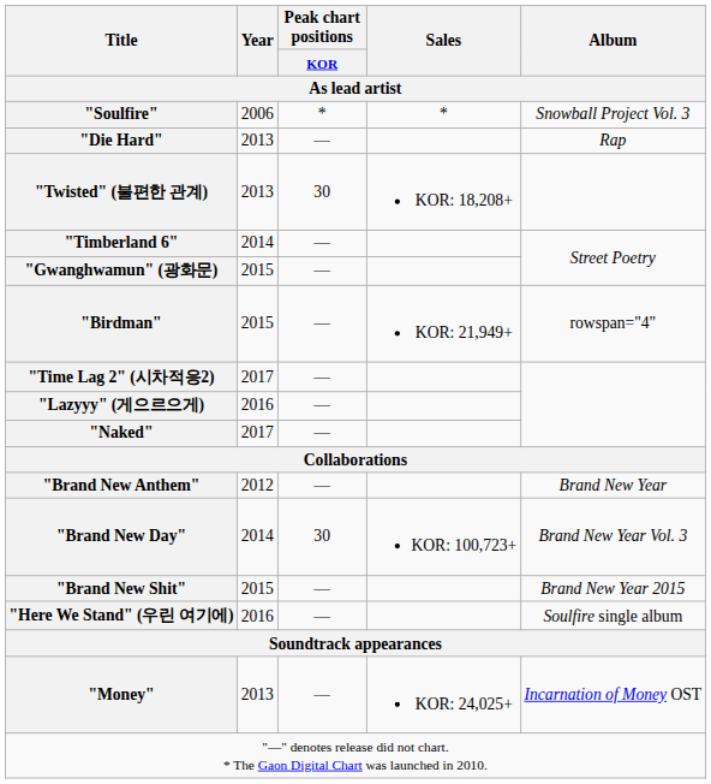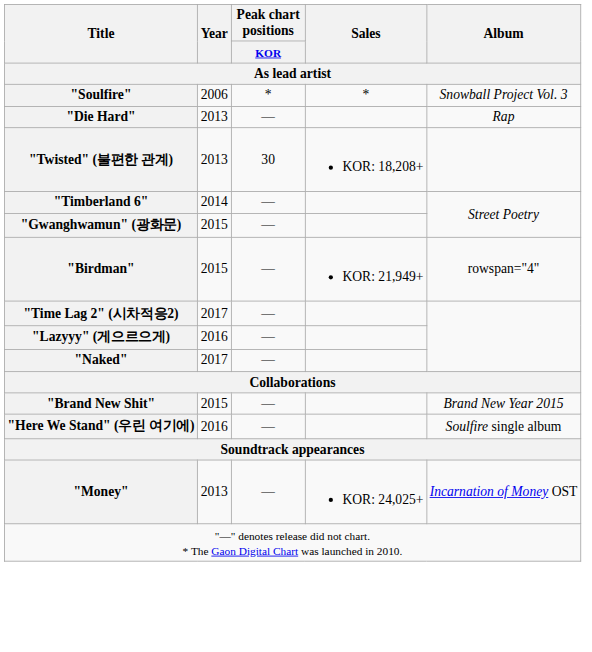- row: "Brand New Anthem" | 2012 | — | Brand New Year
- row: "Brand New Day" | 2014 | 30 | KOR: 100,723+ | Brand New Year Vol. 3
